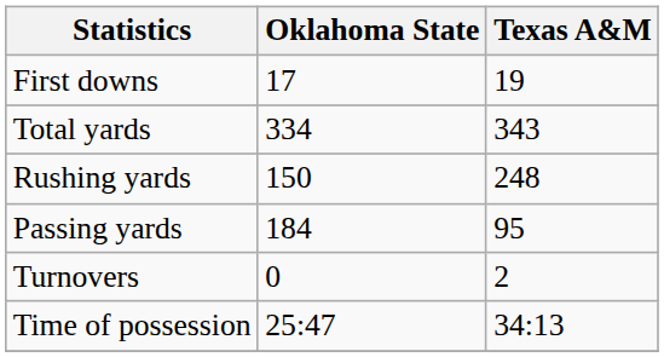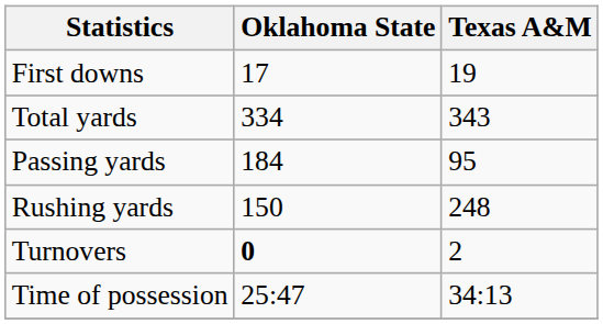rows swapped: Rushing yards <-> Passing yards
Turnovers | Oklahoma State: normal -> bold
